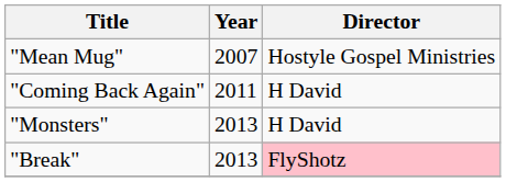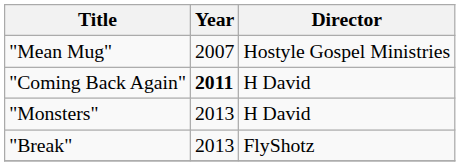"Coming Back Again" | Year: normal -> bold
"Break" | Director: pink background -> no background
